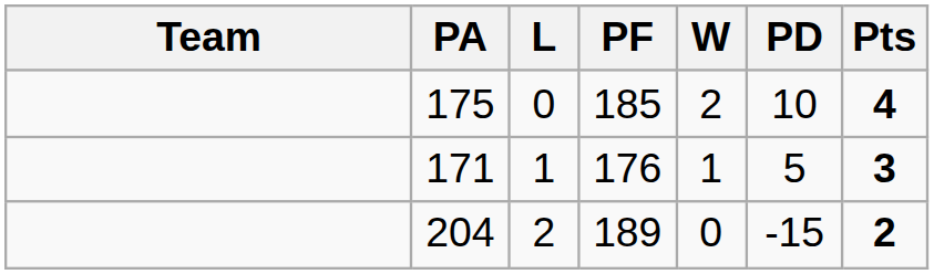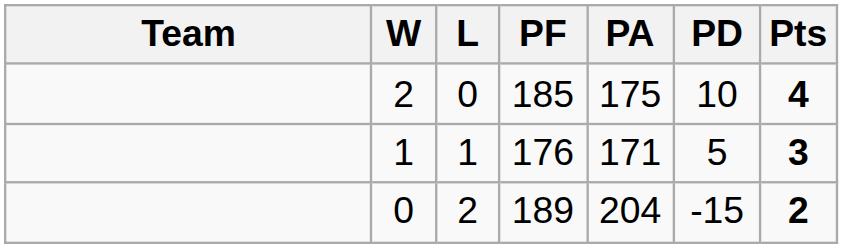columns swapped: W <-> PA
